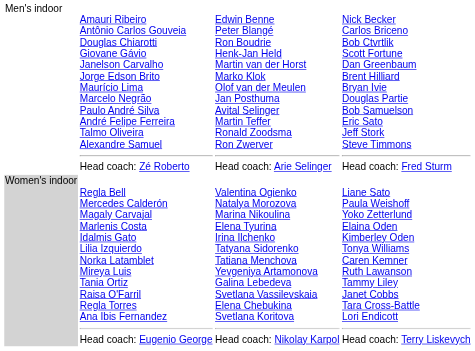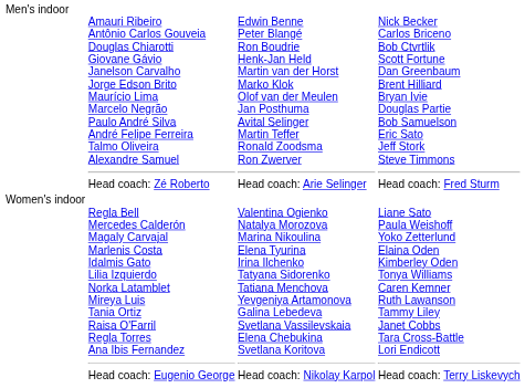Women's indoor | column 1: lightgrey background -> no background
